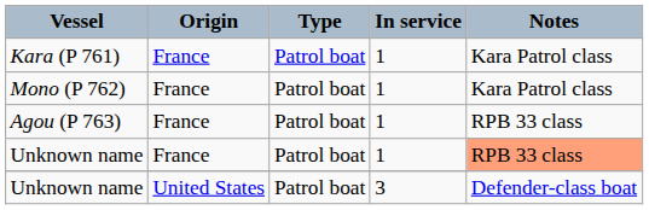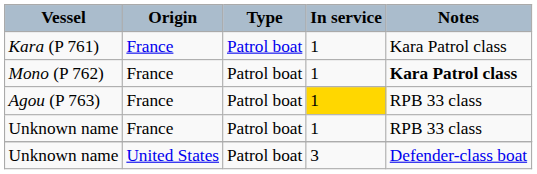Mono (P 762) | Notes: normal -> bold
Agou (P 763) | In service: no background -> gold background
Unknown name / France | Notes: lightsalmon background -> no background
